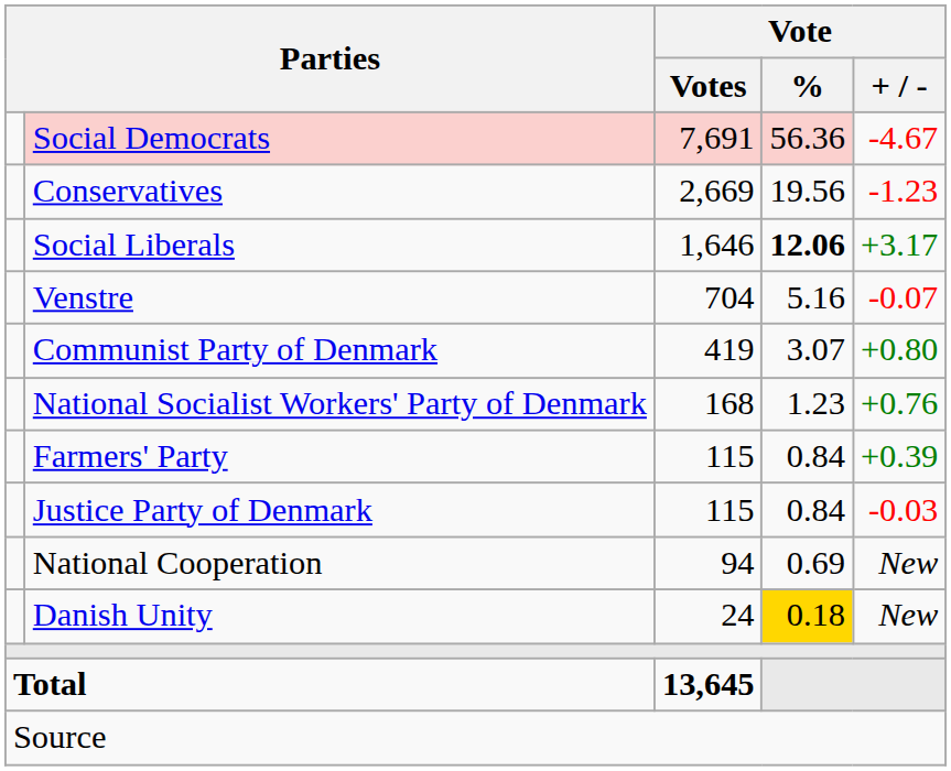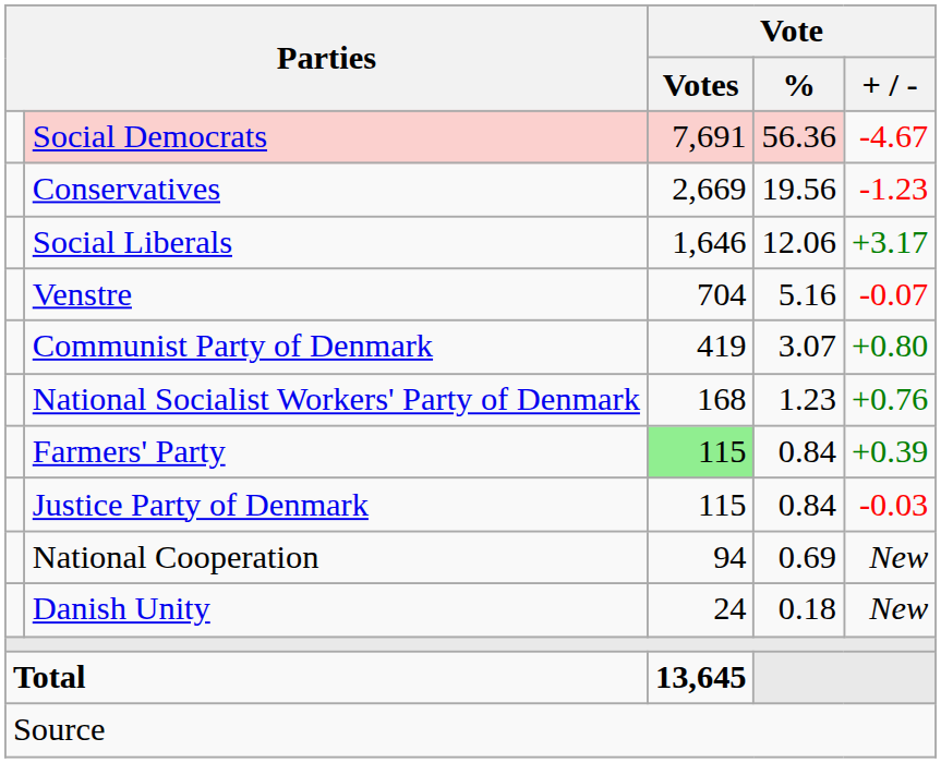Social Liberals | Vote / %: bold -> normal
Farmers' Party | Vote / Votes: no background -> lightgreen background
Danish Unity | Vote / %: gold background -> no background
